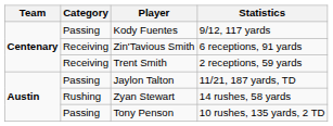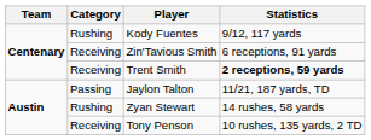Kody Fuentes | Category: Passing -> Rushing
Trent Smith | Statistics: normal -> bold
Tony Penson | Category: Passing -> Receiving
